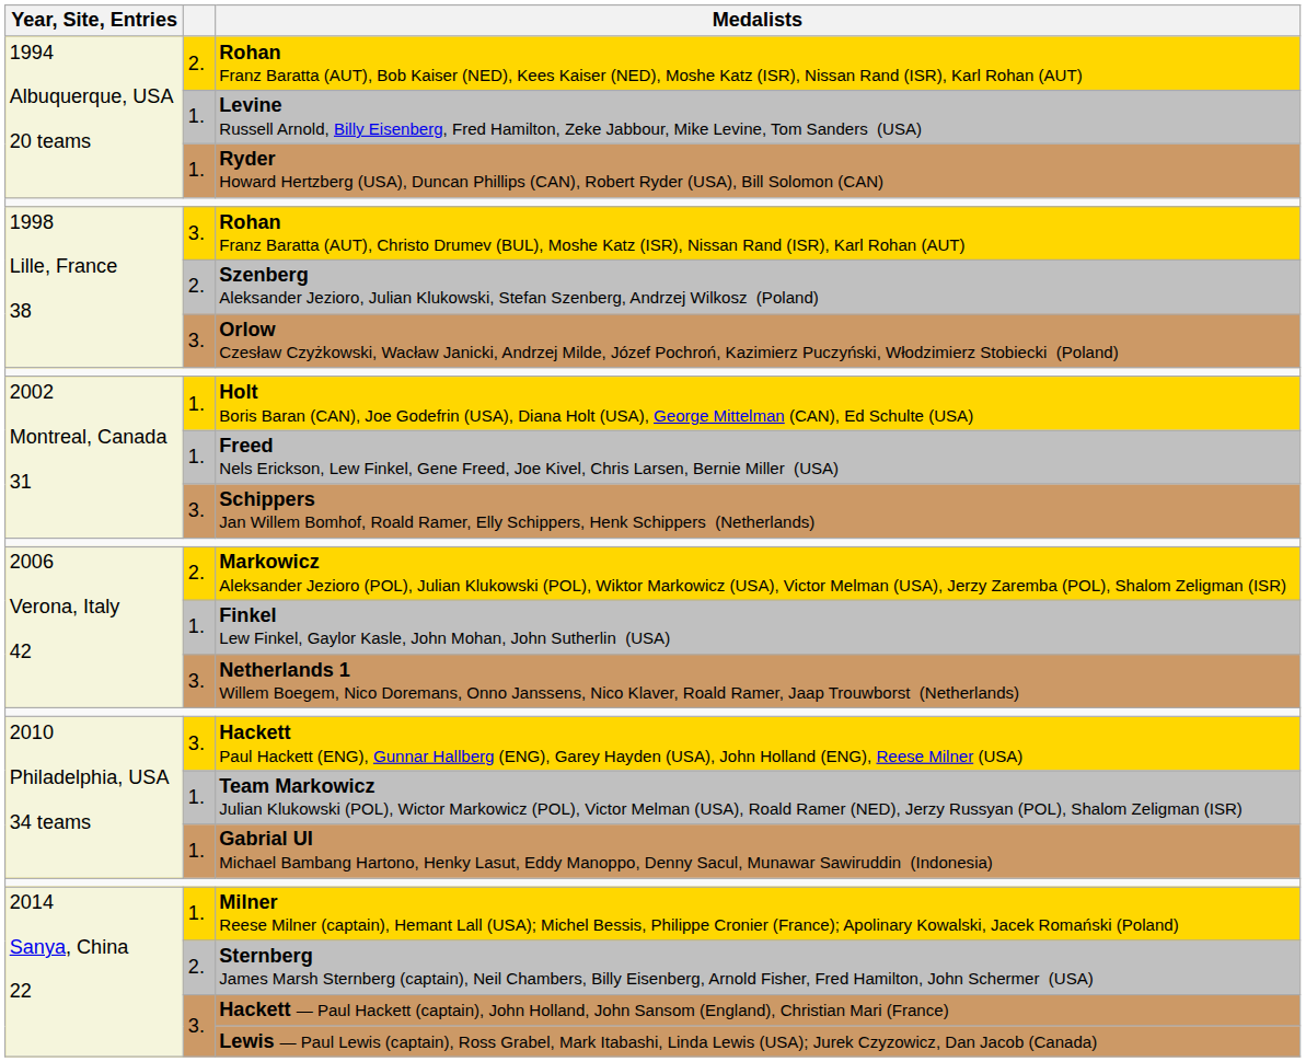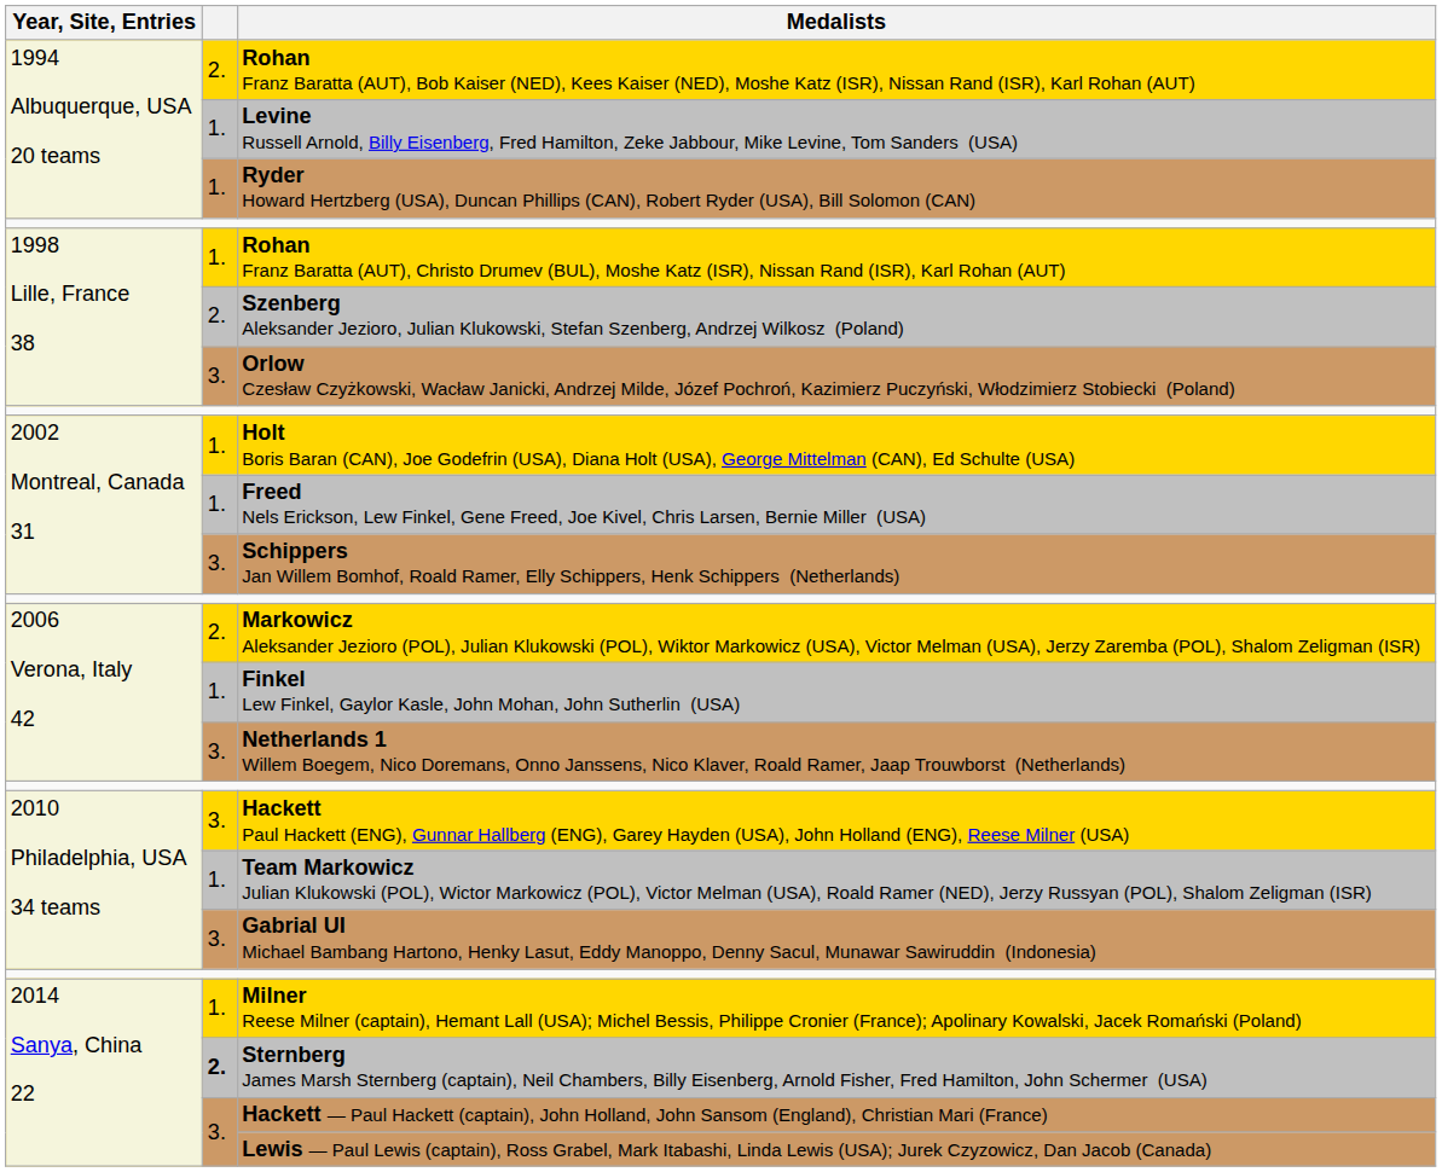row 6 | column 2: 3. -> 1.
row 20 | column 2: 1. -> 3.
row 23 | column 2: normal -> bold
